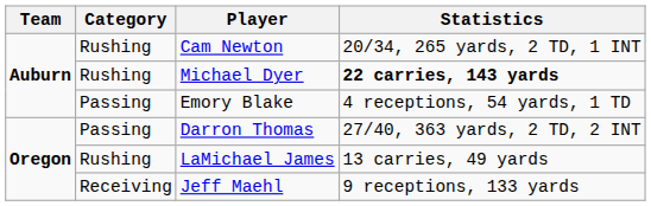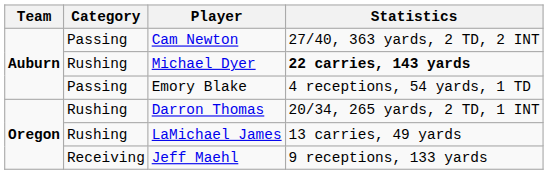Cam Newton | Category: Rushing -> Passing
Cam Newton | Statistics: 20/34, 265 yards, 2 TD, 1 INT -> 27/40, 363 yards, 2 TD, 2 INT
Darron Thomas | Category: Passing -> Rushing
Darron Thomas | Statistics: 27/40, 363 yards, 2 TD, 2 INT -> 20/34, 265 yards, 2 TD, 1 INT
